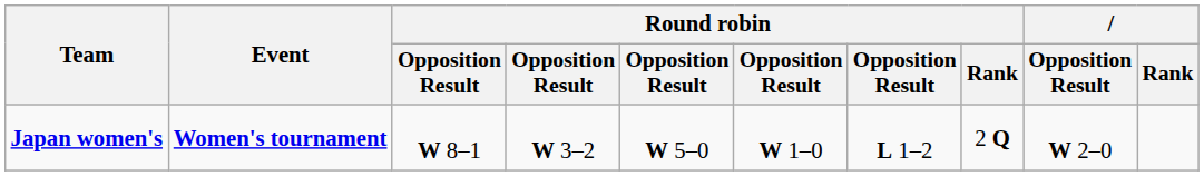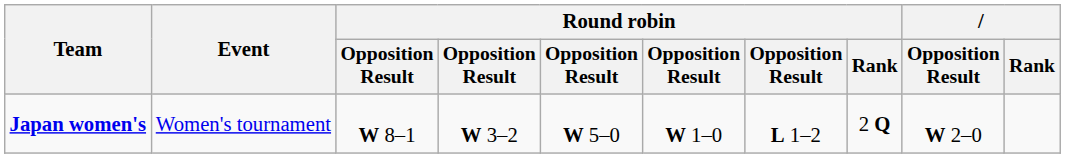Japan women's | Event: bold -> normal
